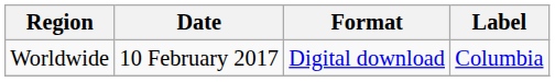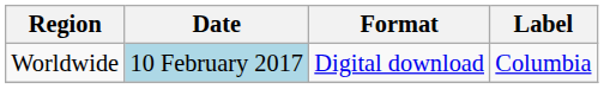Worldwide | Date: no background -> lightblue background
